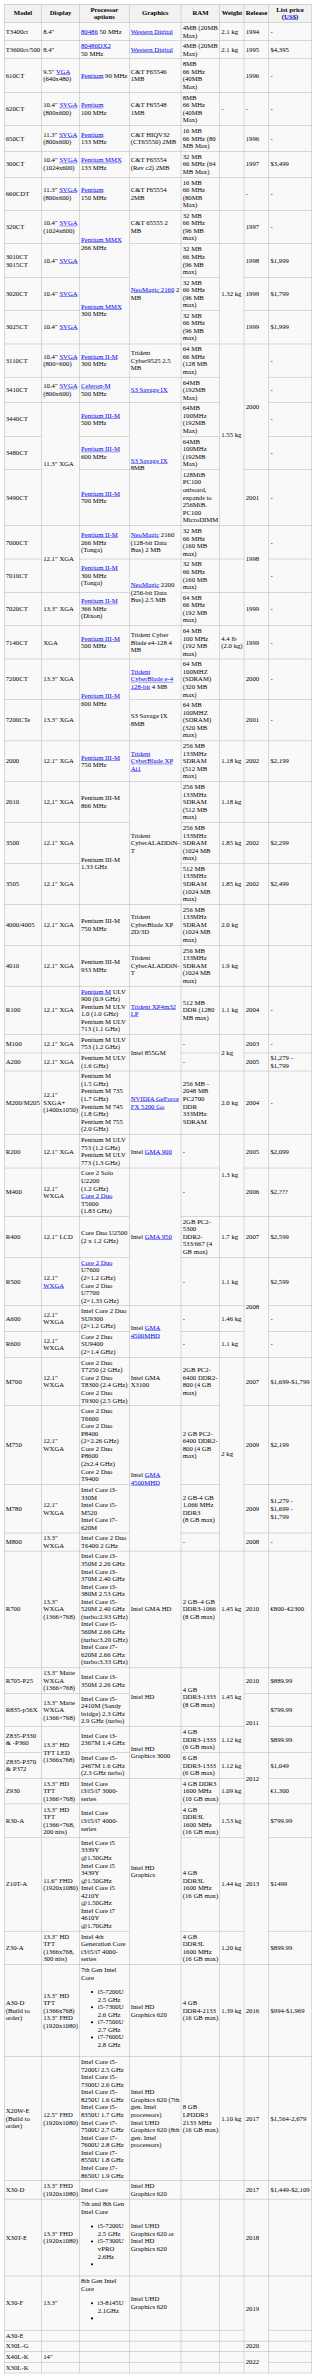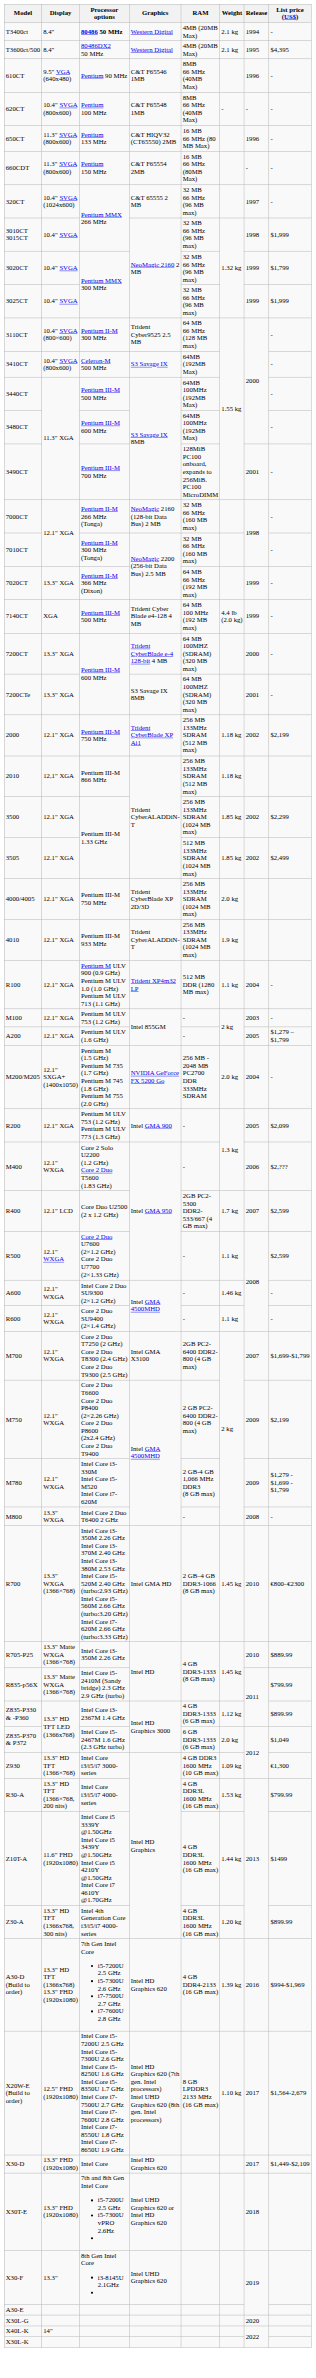T3400ct | Processor options: normal -> bold
- row: 300CT | 10.4" SVGA (1024x600) | Pentium MMX 133 MHz | C&T F65554 (Rev c2) 2MB | 32 MB 66 MHz (64 MB Max) | 1997 | $3,499
Z835-P370 & P372 | Weight: 1.12 kg -> 2.0 kg
